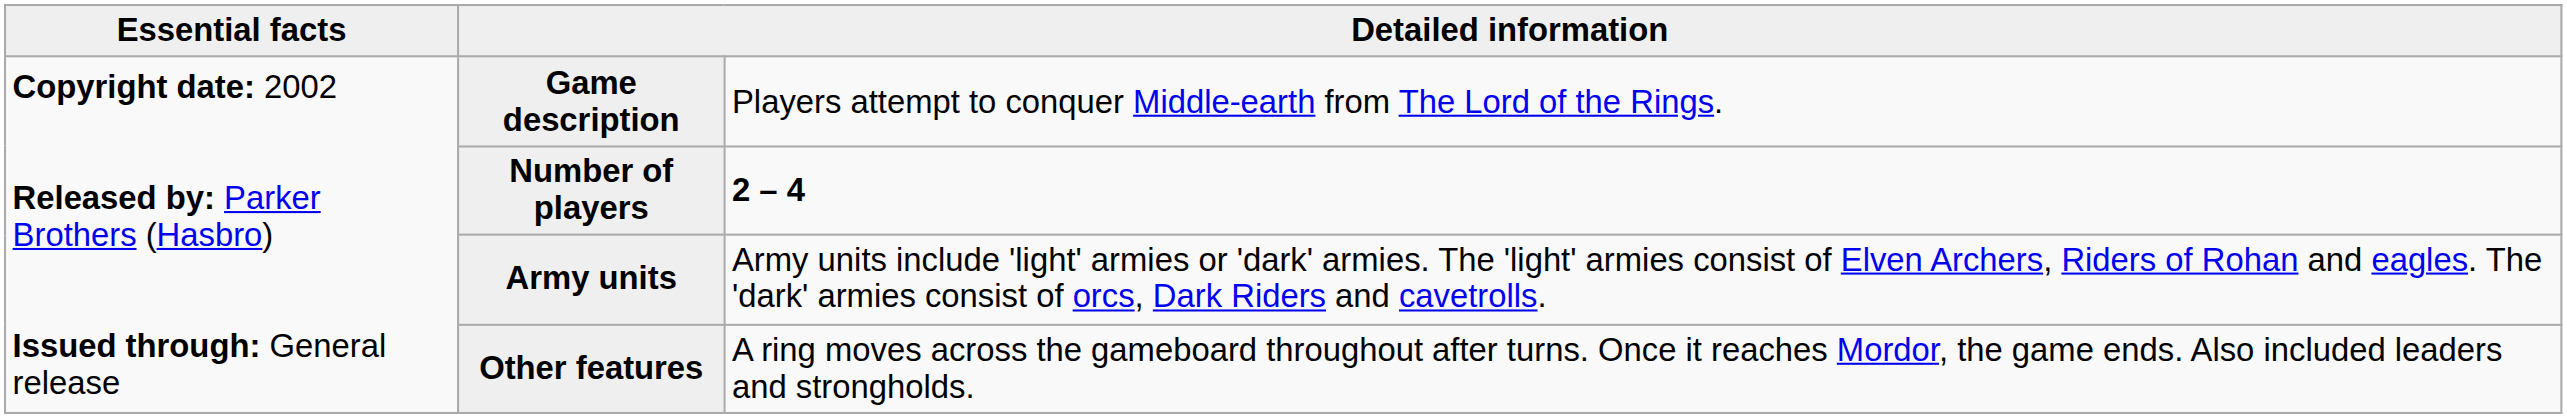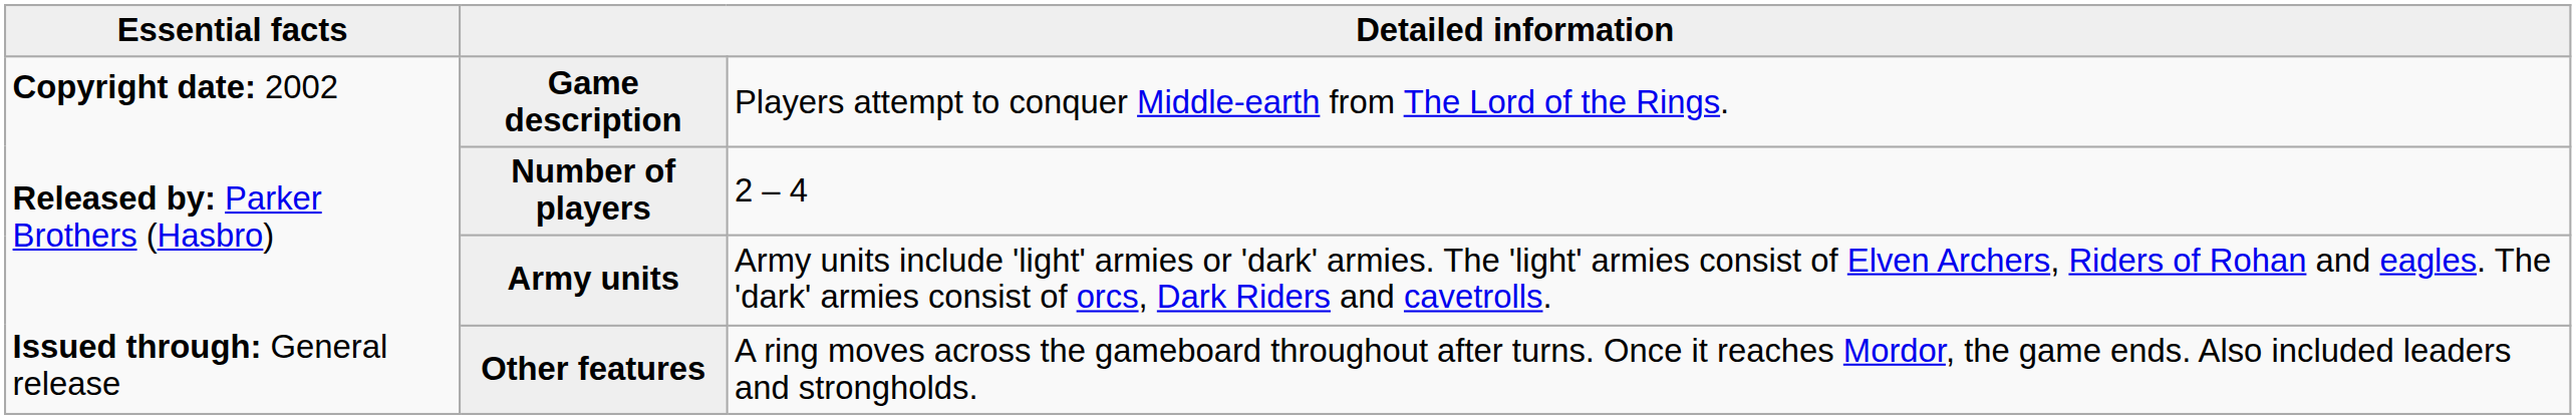Number of players | column 3: bold -> normal
